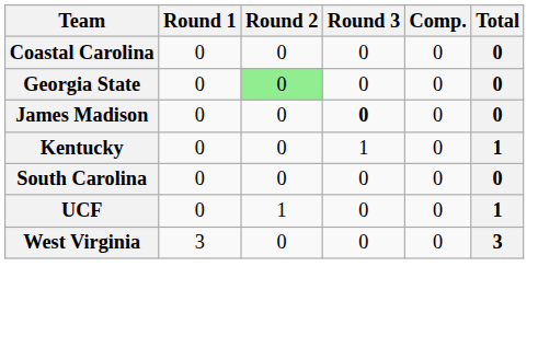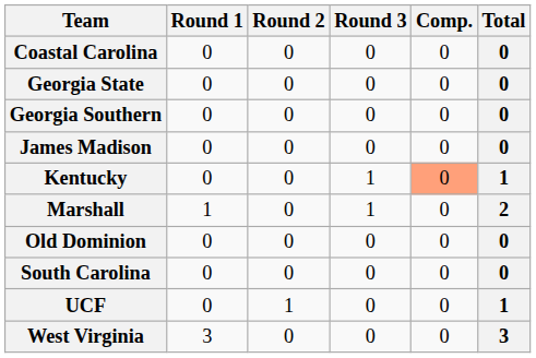Georgia State | Round 2: lightgreen background -> no background
+ row: Georgia Southern | 0 | 0 | 0 | 0 | 0
James Madison | Round 3: bold -> normal
Kentucky | Comp.: no background -> lightsalmon background
+ row: Marshall | 1 | 0 | 1 | 0 | 2
+ row: Old Dominion | 0 | 0 | 0 | 0 | 0
